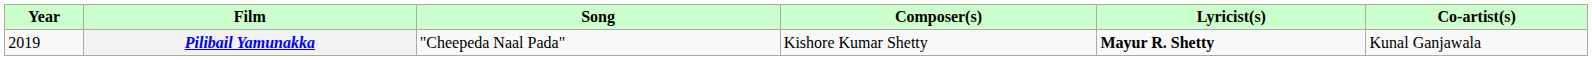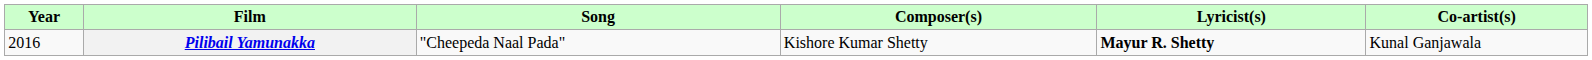Pilibail Yamunakka | Year: 2019 -> 2016
